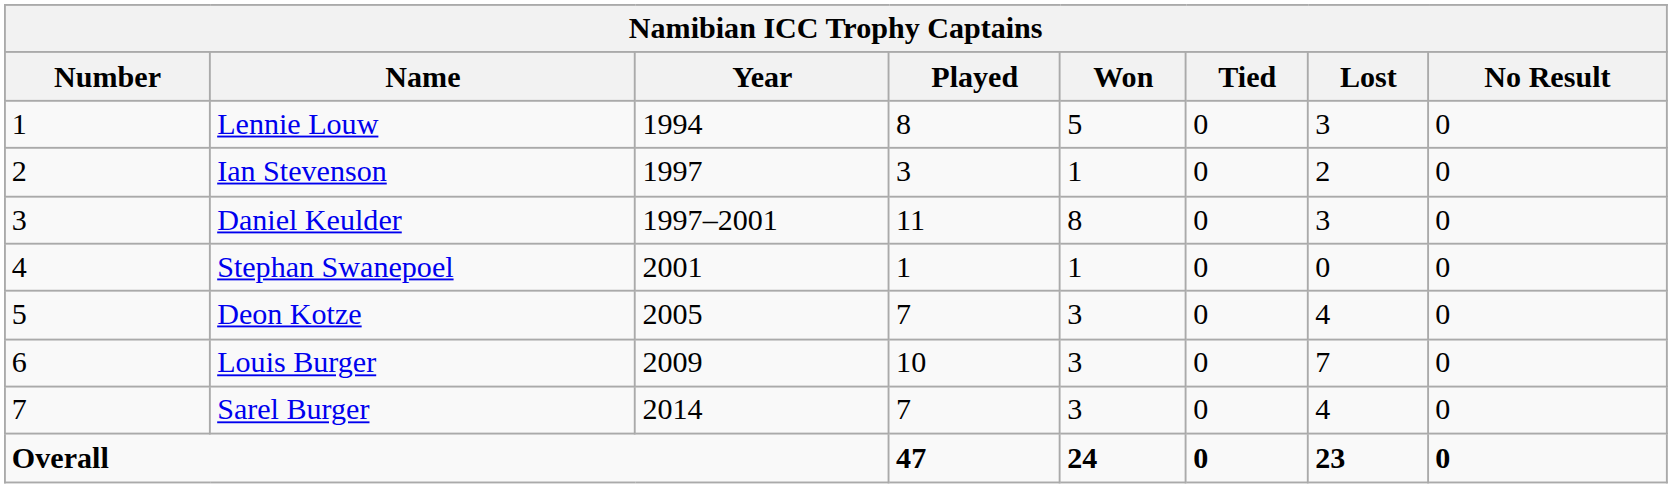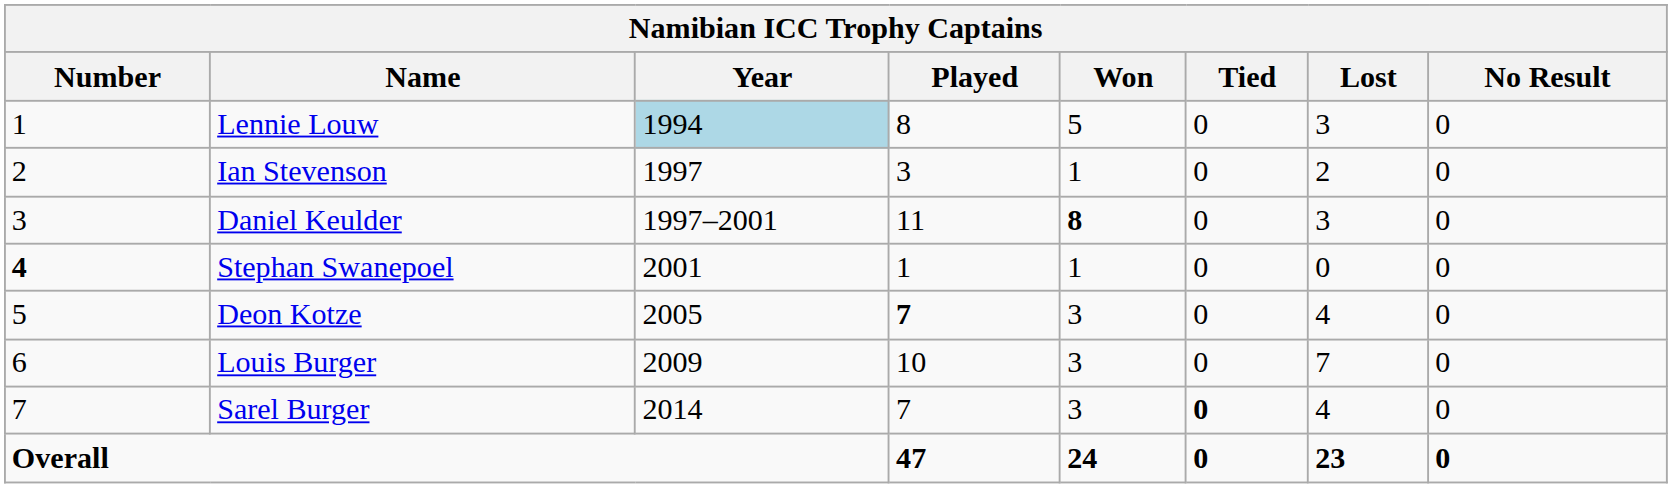Lennie Louw | Year: no background -> lightblue background
Daniel Keulder | Won: normal -> bold
Stephan Swanepoel | Number: normal -> bold
Deon Kotze | Played: normal -> bold
Sarel Burger | Tied: normal -> bold
